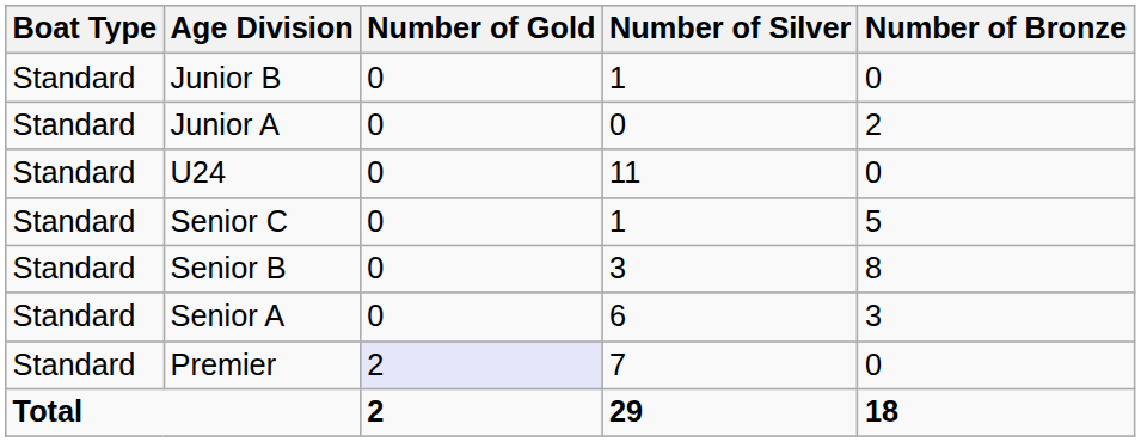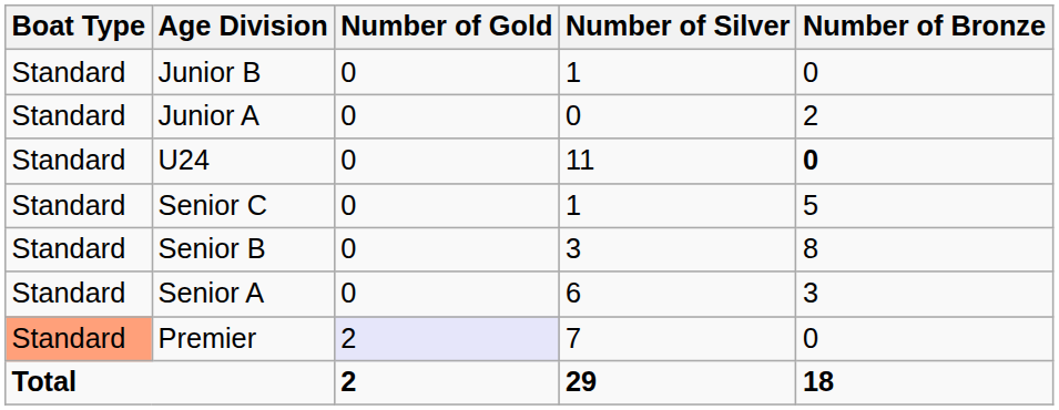U24 | Number of Bronze: normal -> bold
Premier | Boat Type: no background -> lightsalmon background
